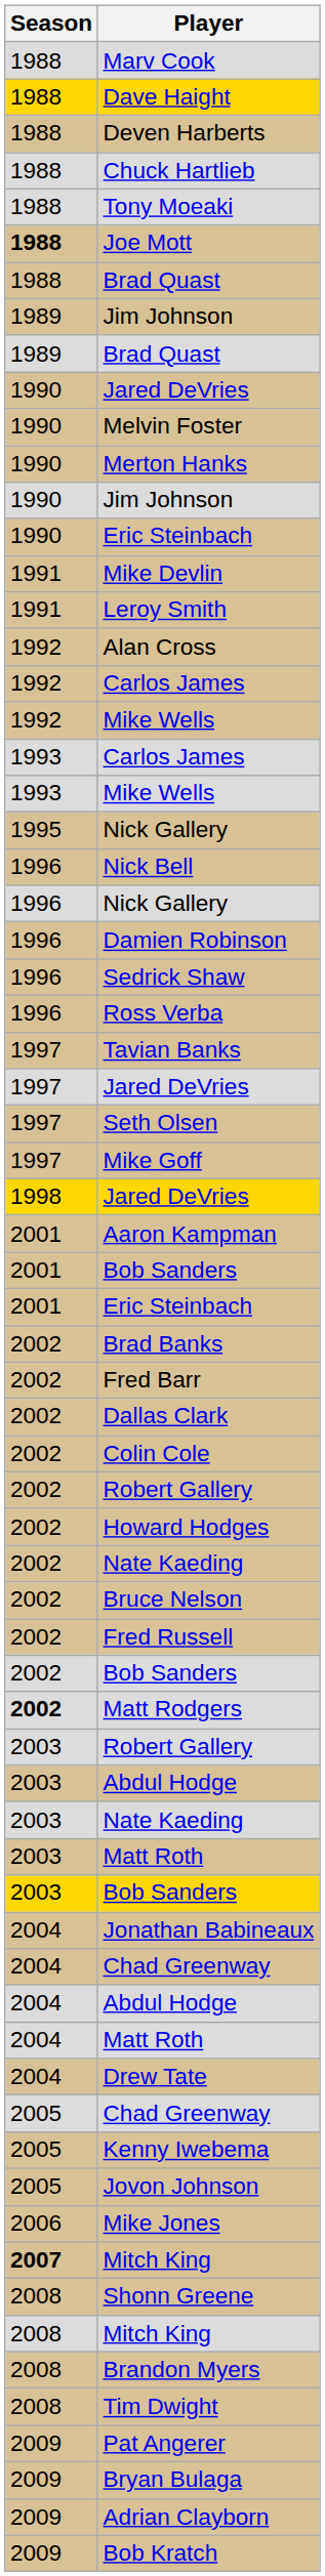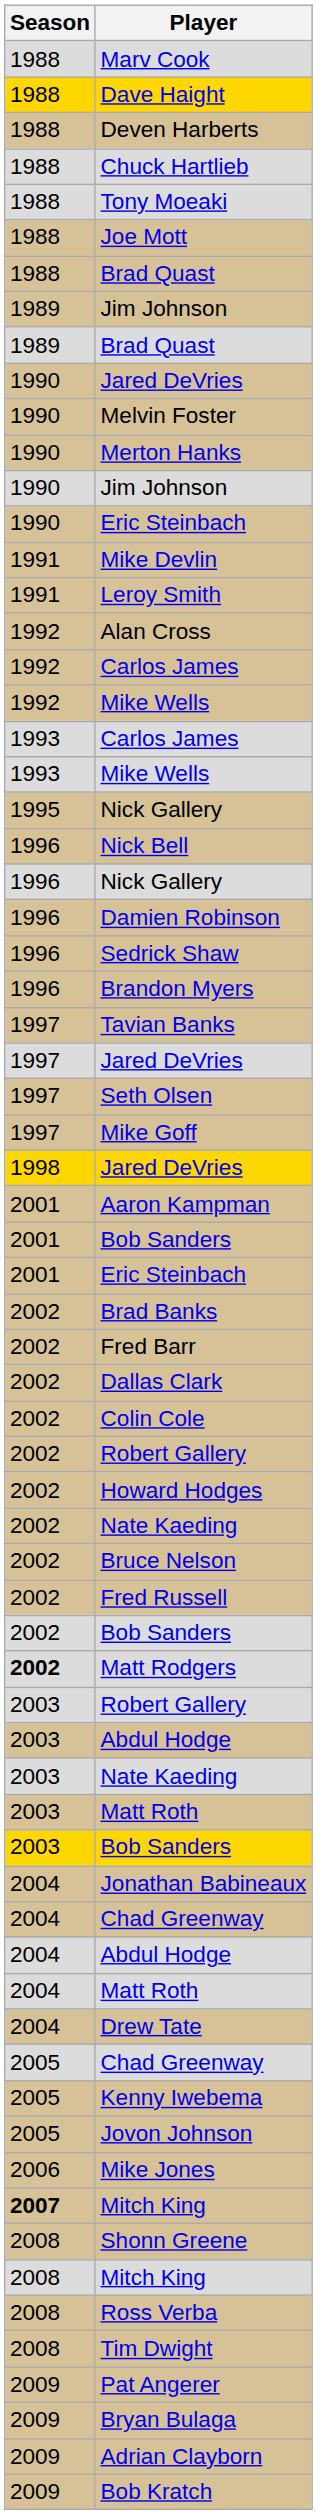row 7 | Season: bold -> normal
row 28 | Player: Ross Verba -> Brandon Myers
row 65 | Player: Brandon Myers -> Ross Verba
